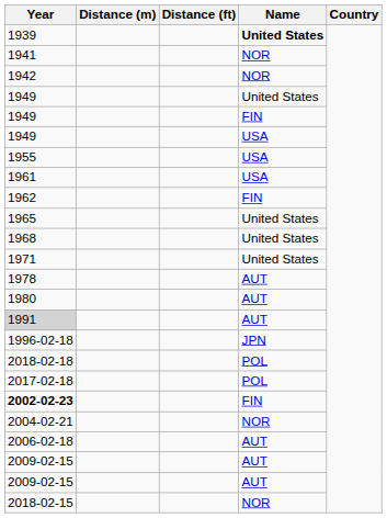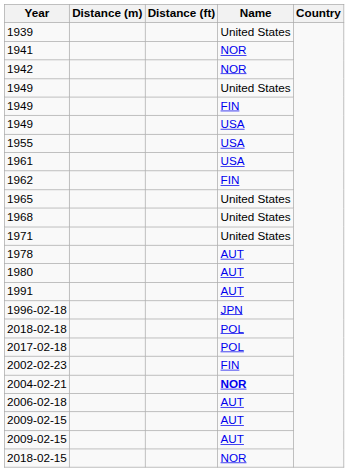1939 | Name: bold -> normal
1991 | Year: lightgrey background -> no background
2002-02-23 | Year: bold -> normal
2004-02-21 | Name: normal -> bold
